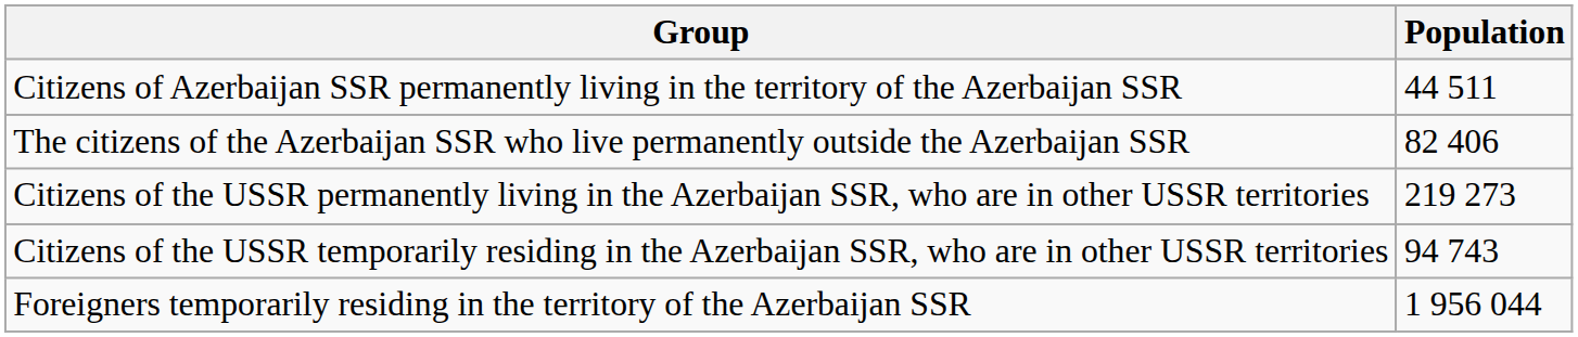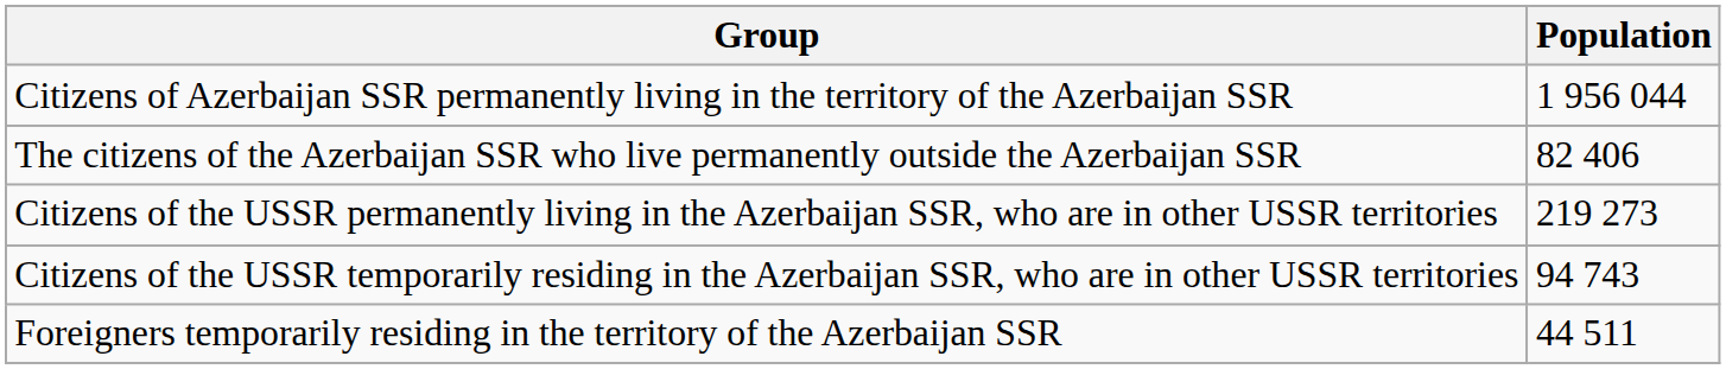row 2 | Population: 44 511 -> 1 956 044
row 6 | Population: 1 956 044 -> 44 511
